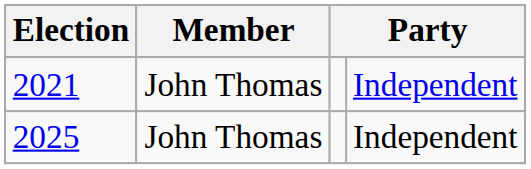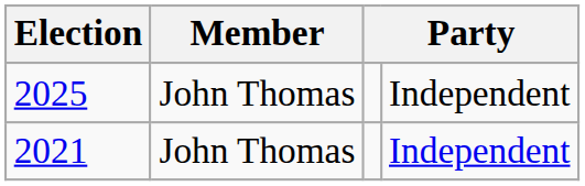rows swapped: 2021 <-> 2025
